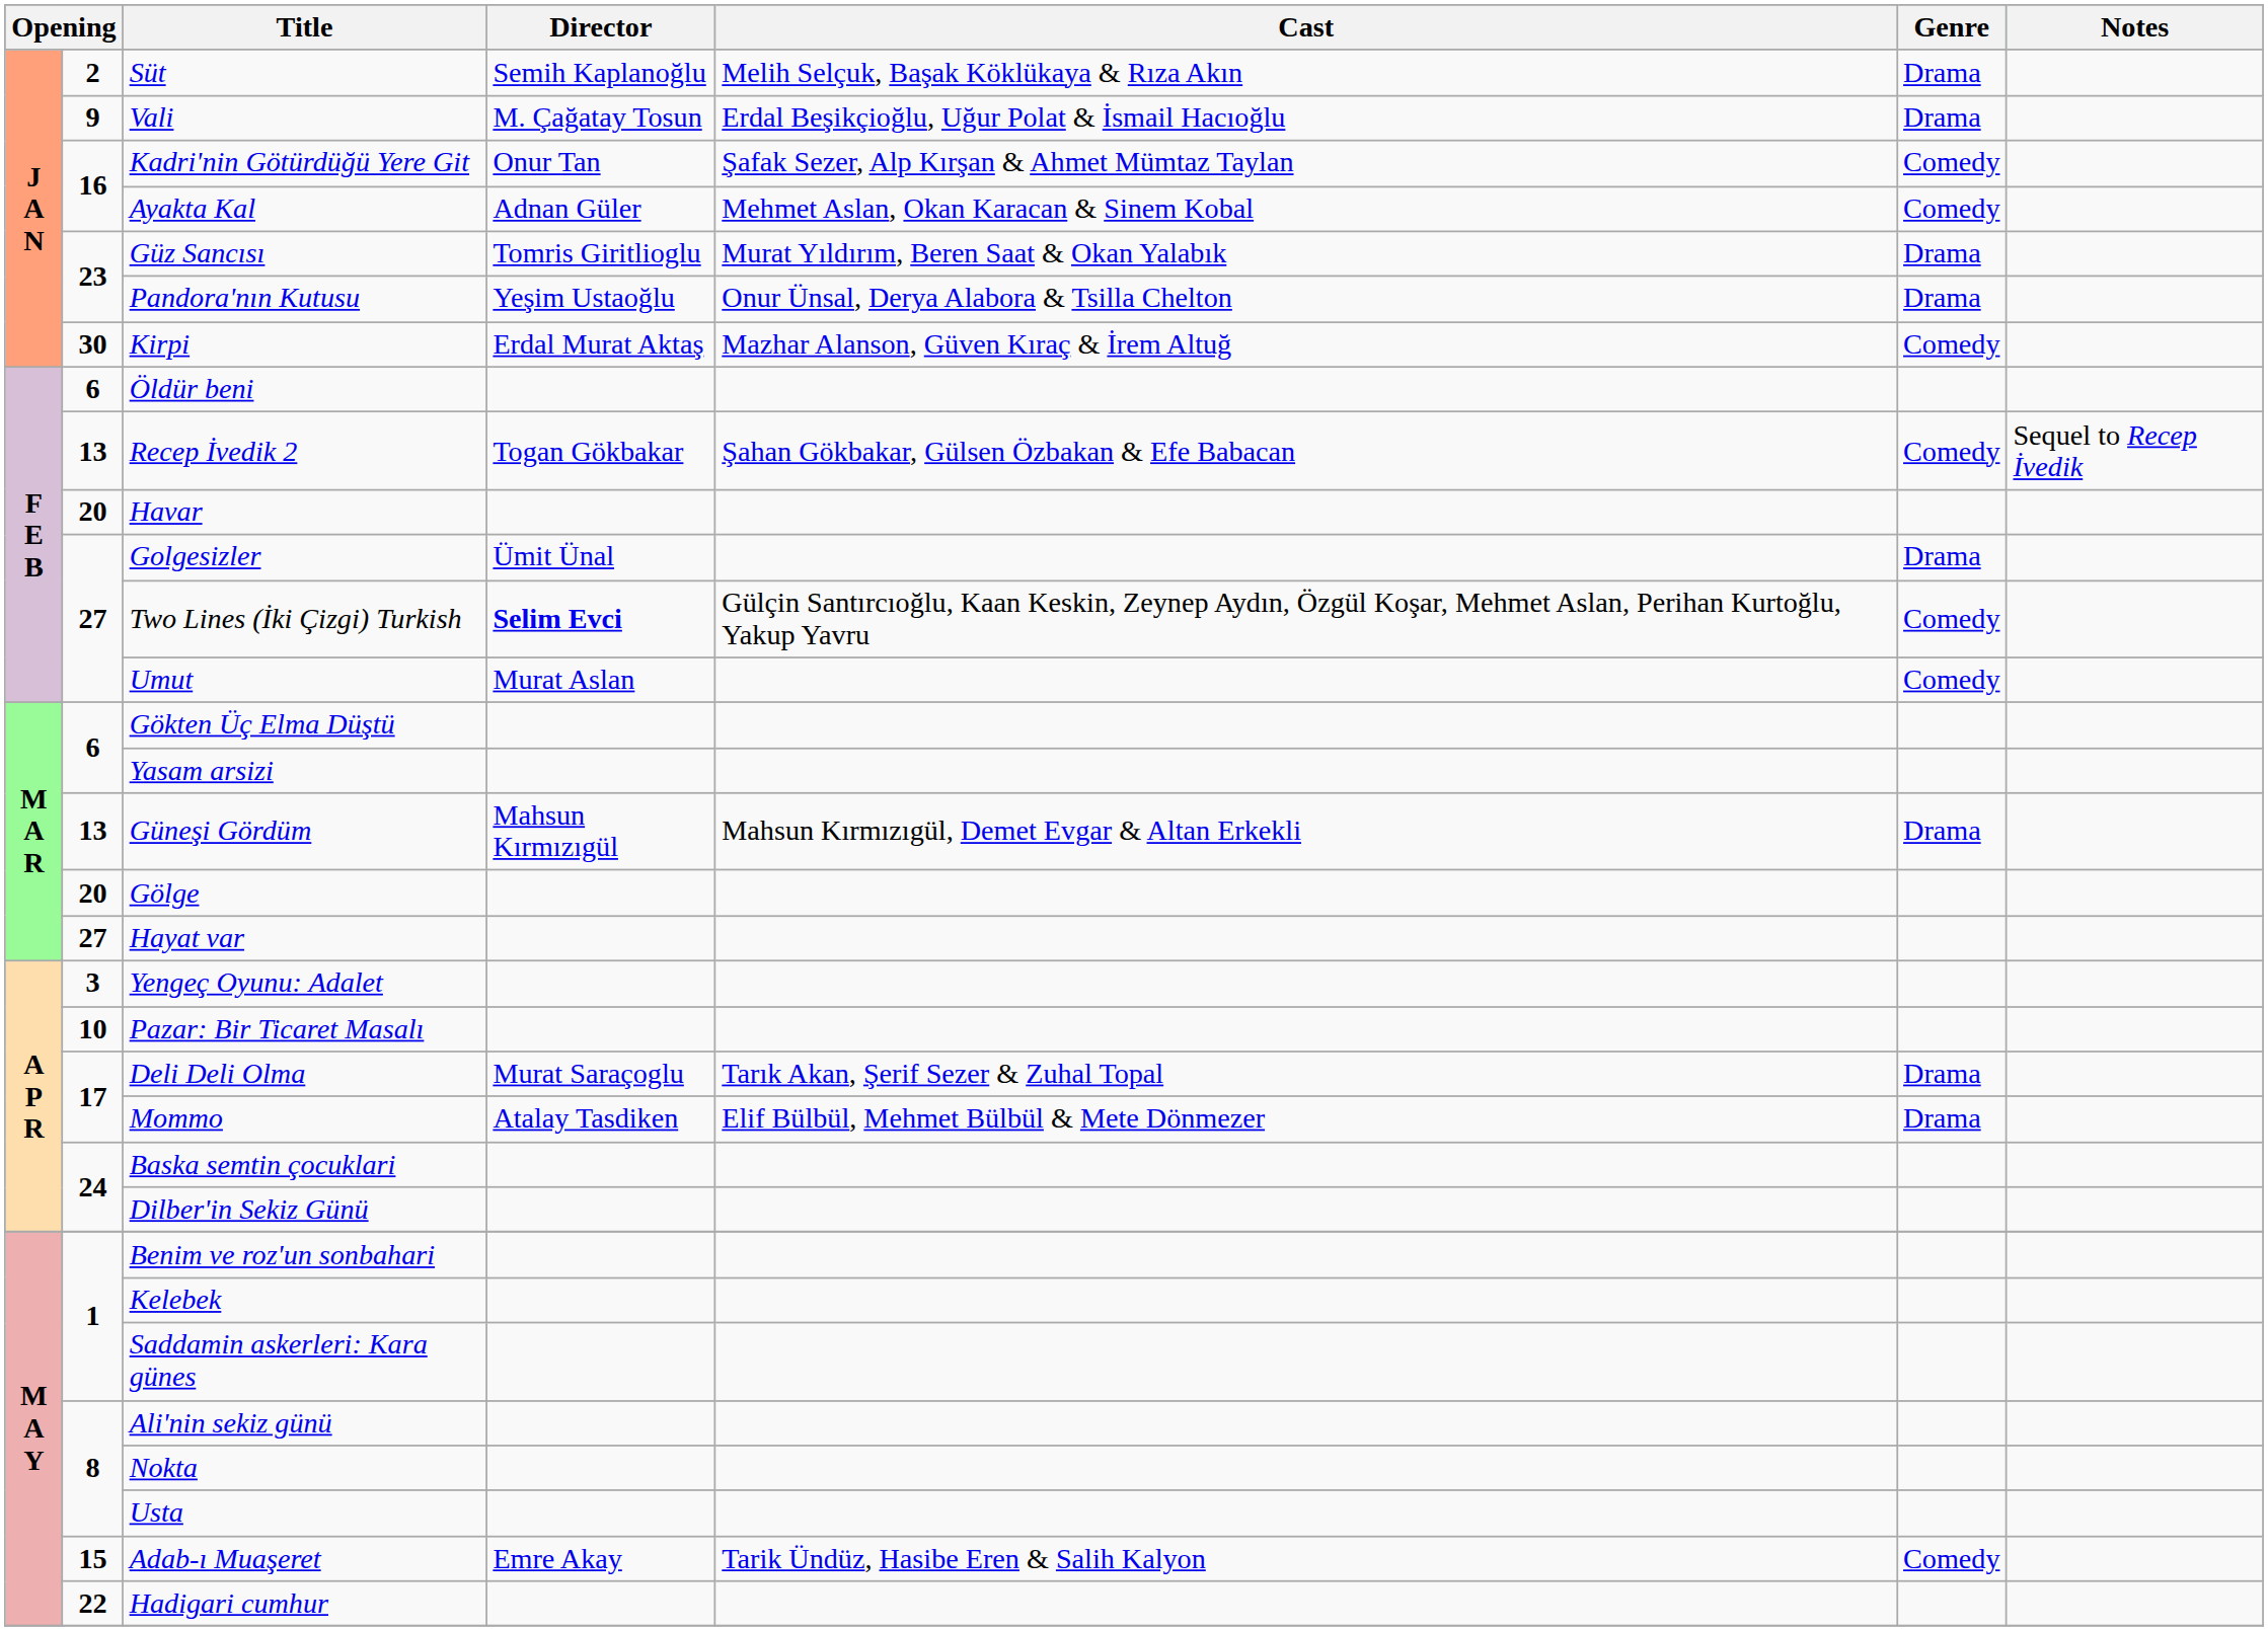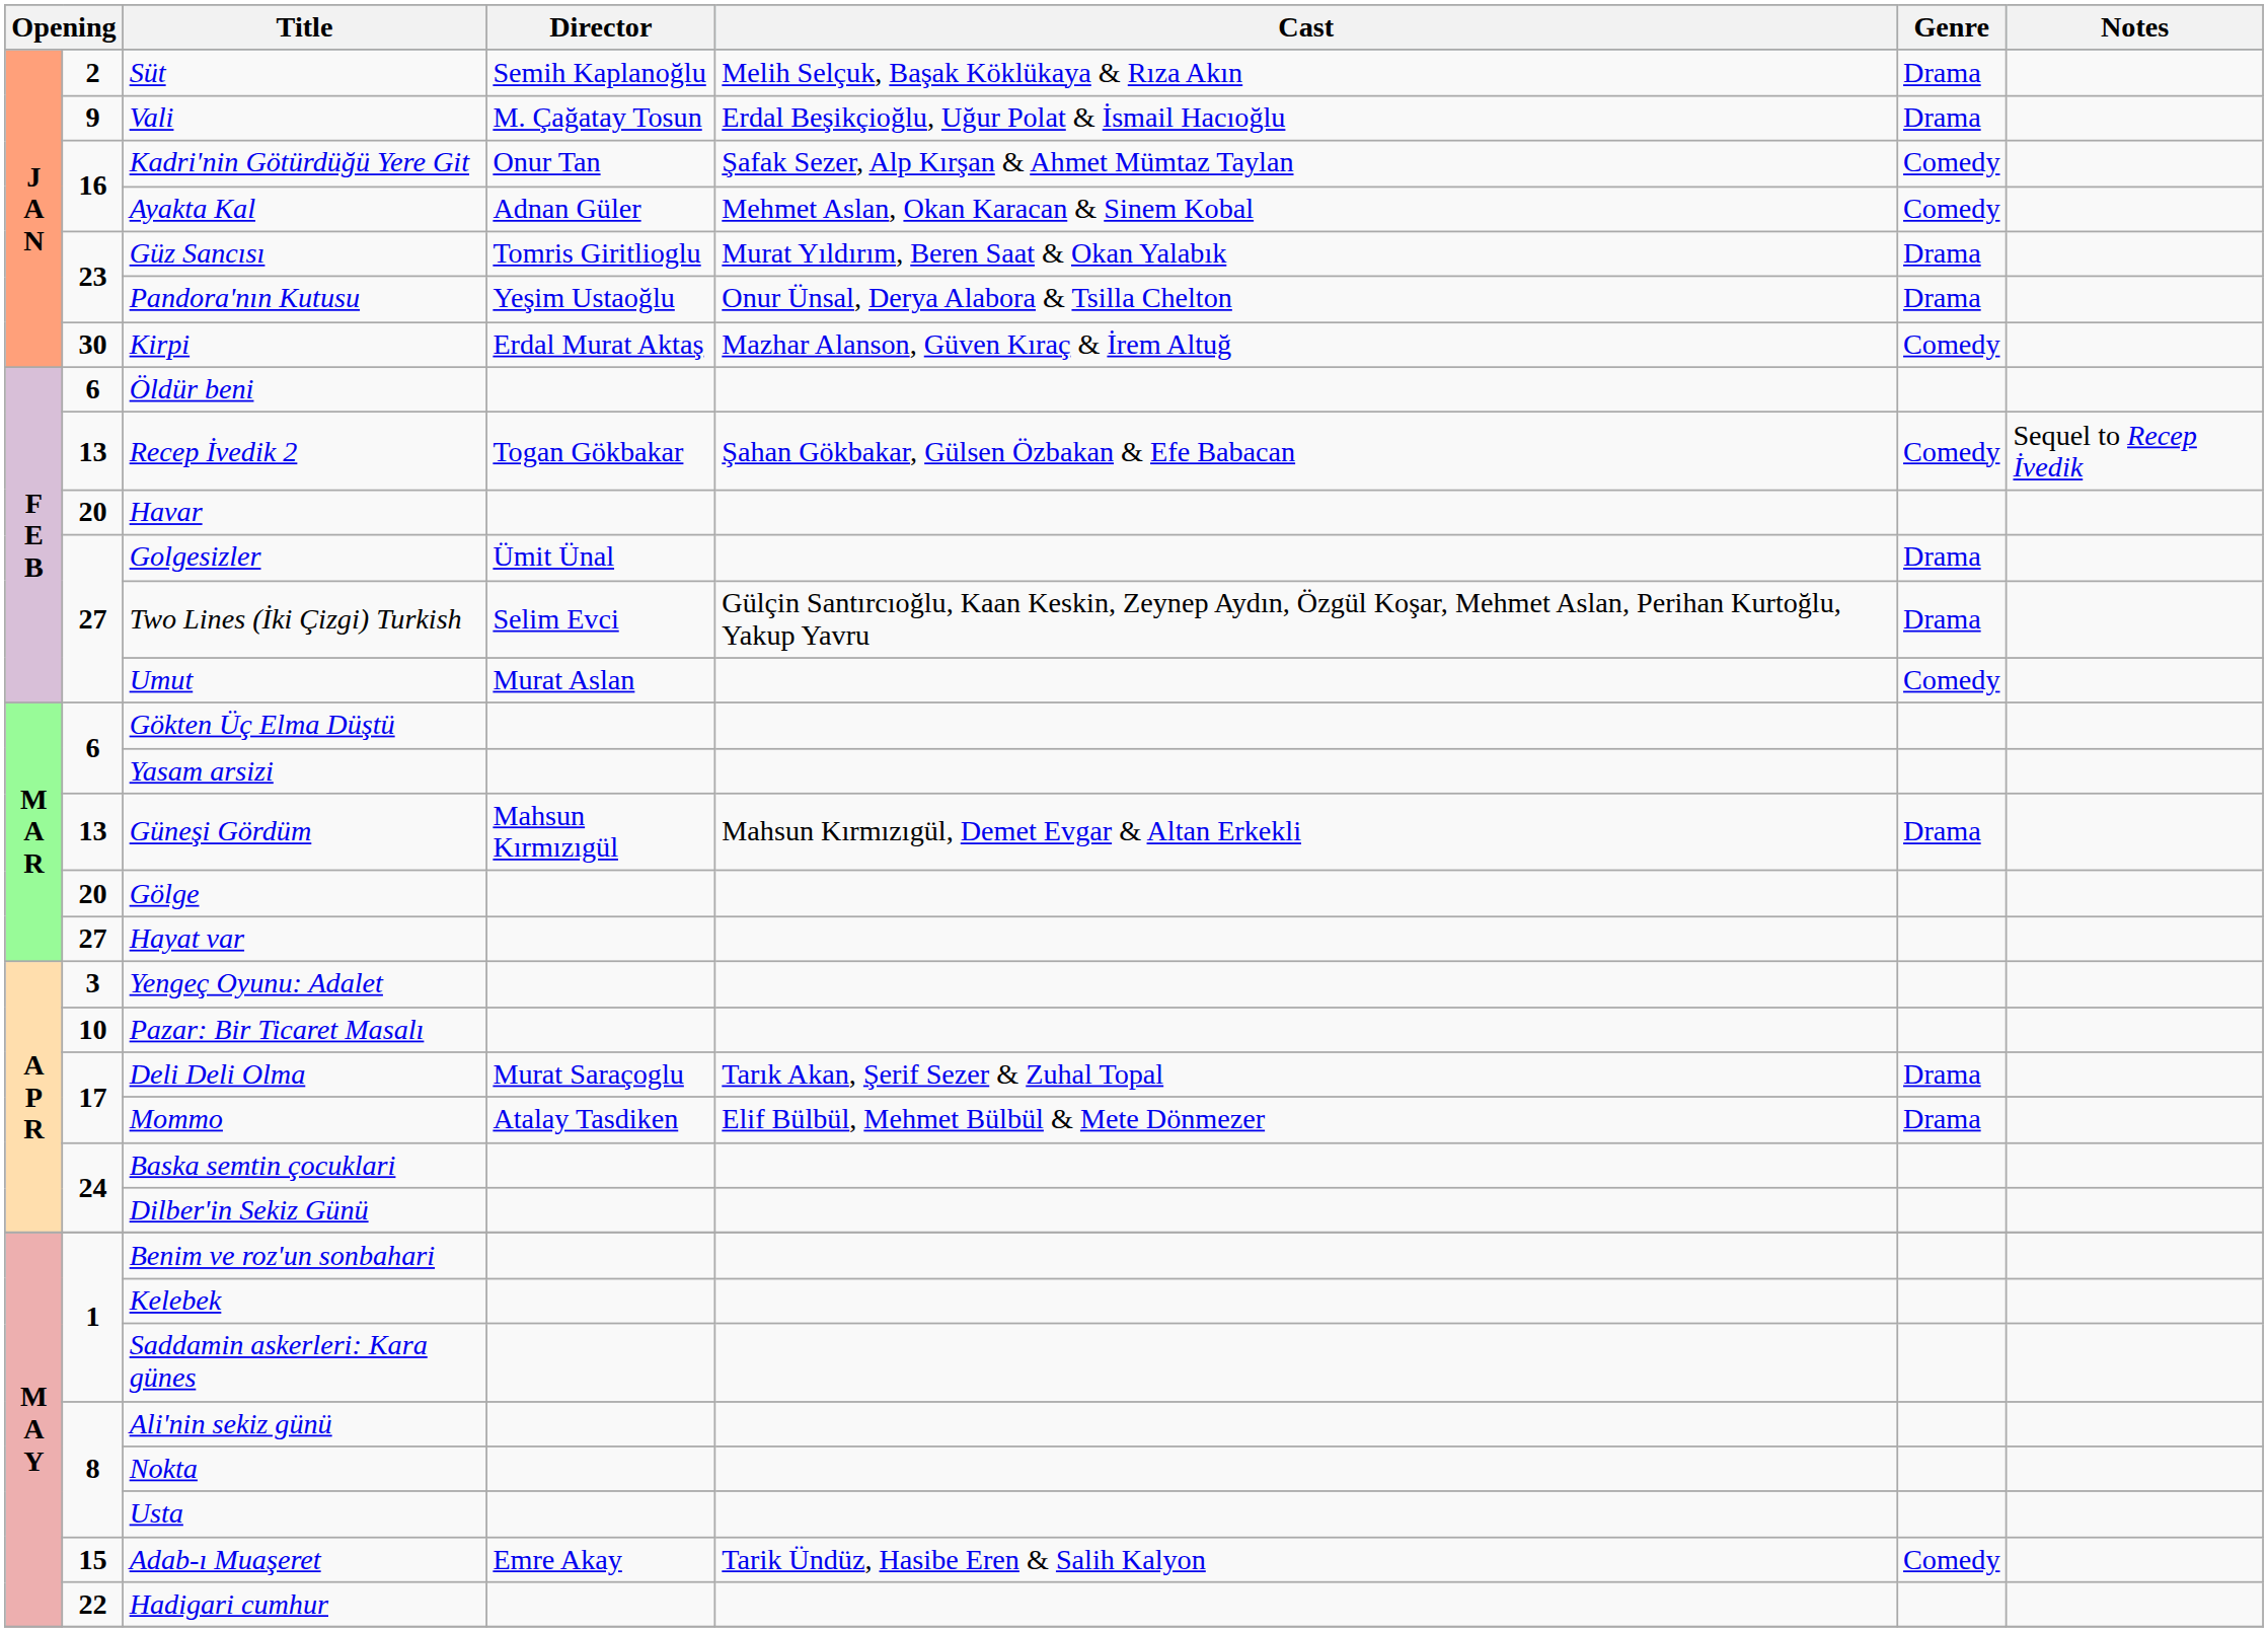Two Lines (İki Çizgi) Turkish | Director: bold -> normal
Two Lines (İki Çizgi) Turkish | Genre: Comedy -> Drama
